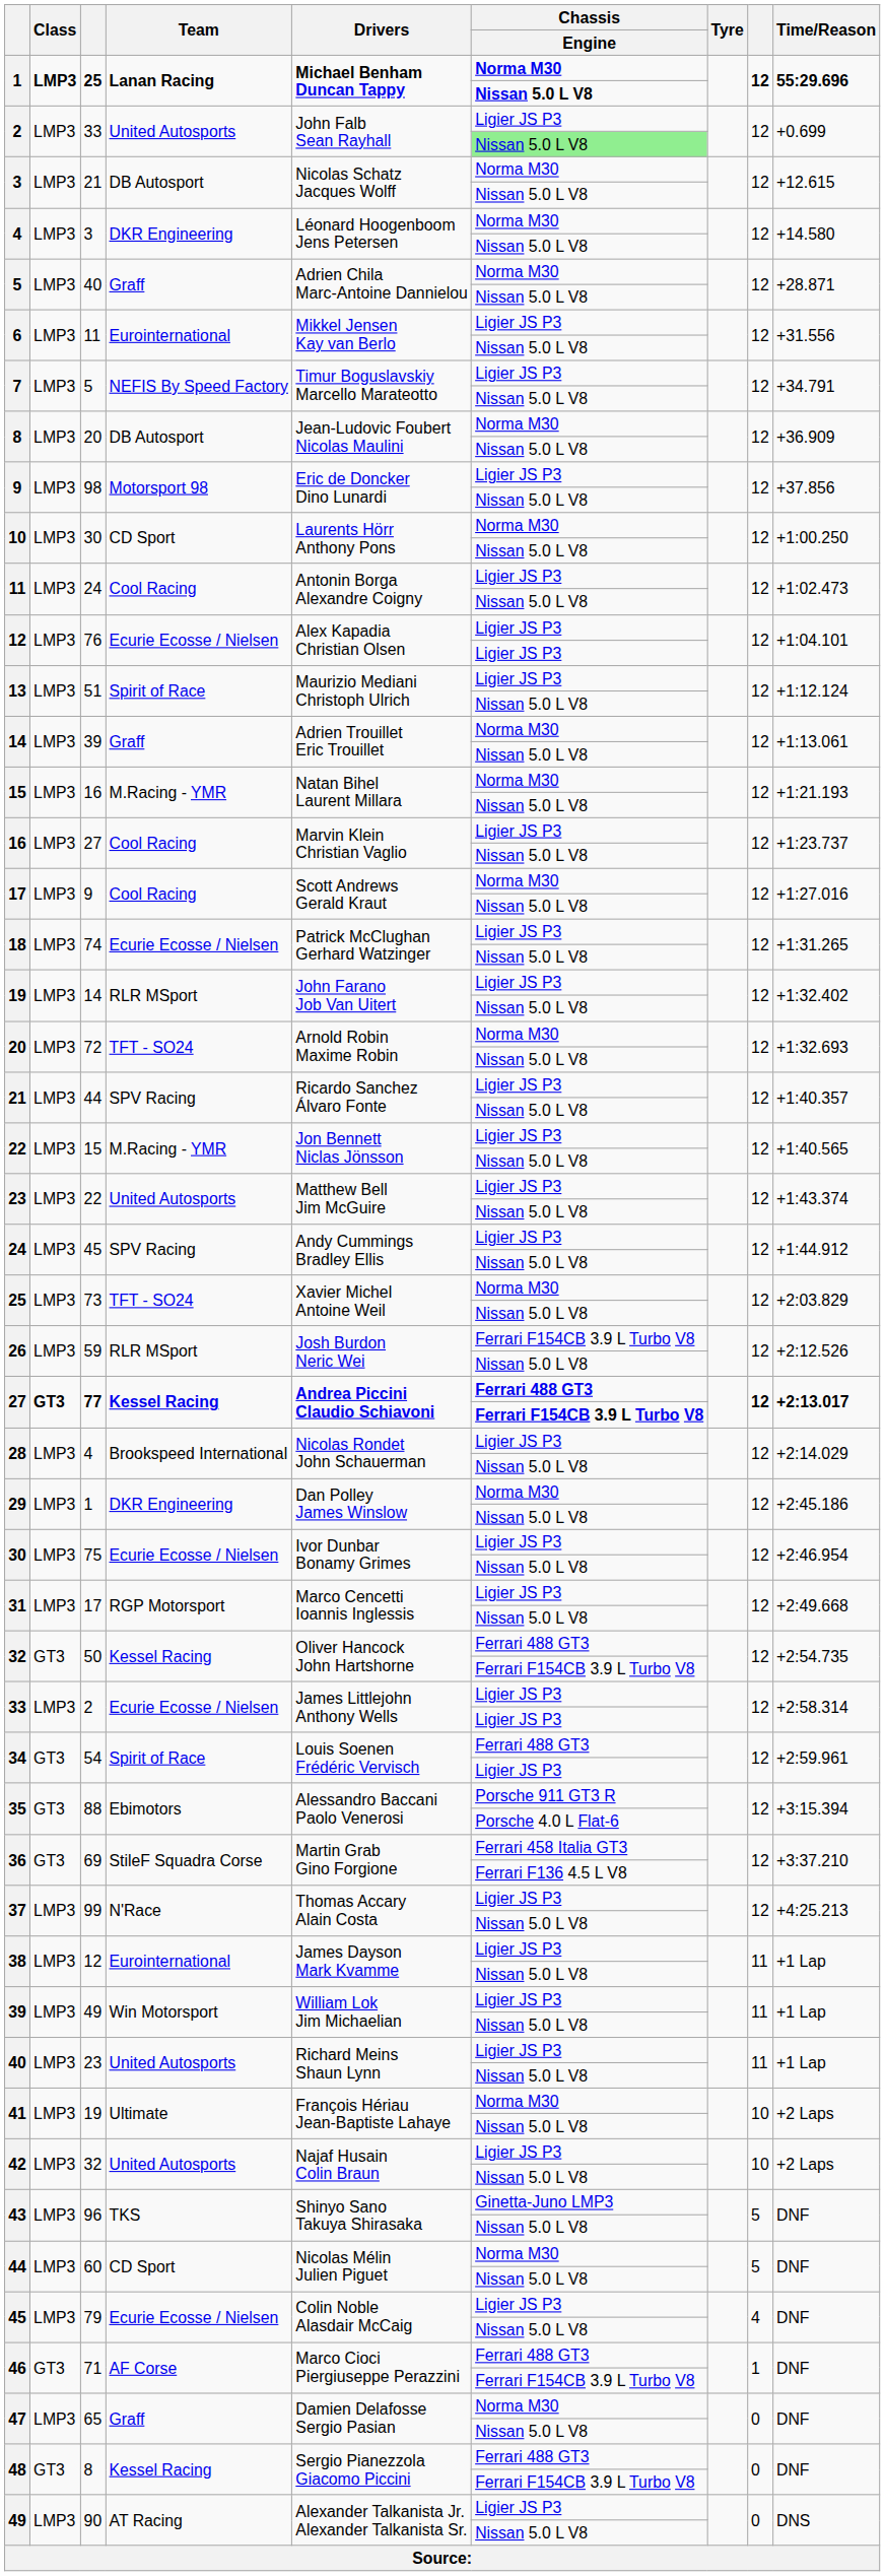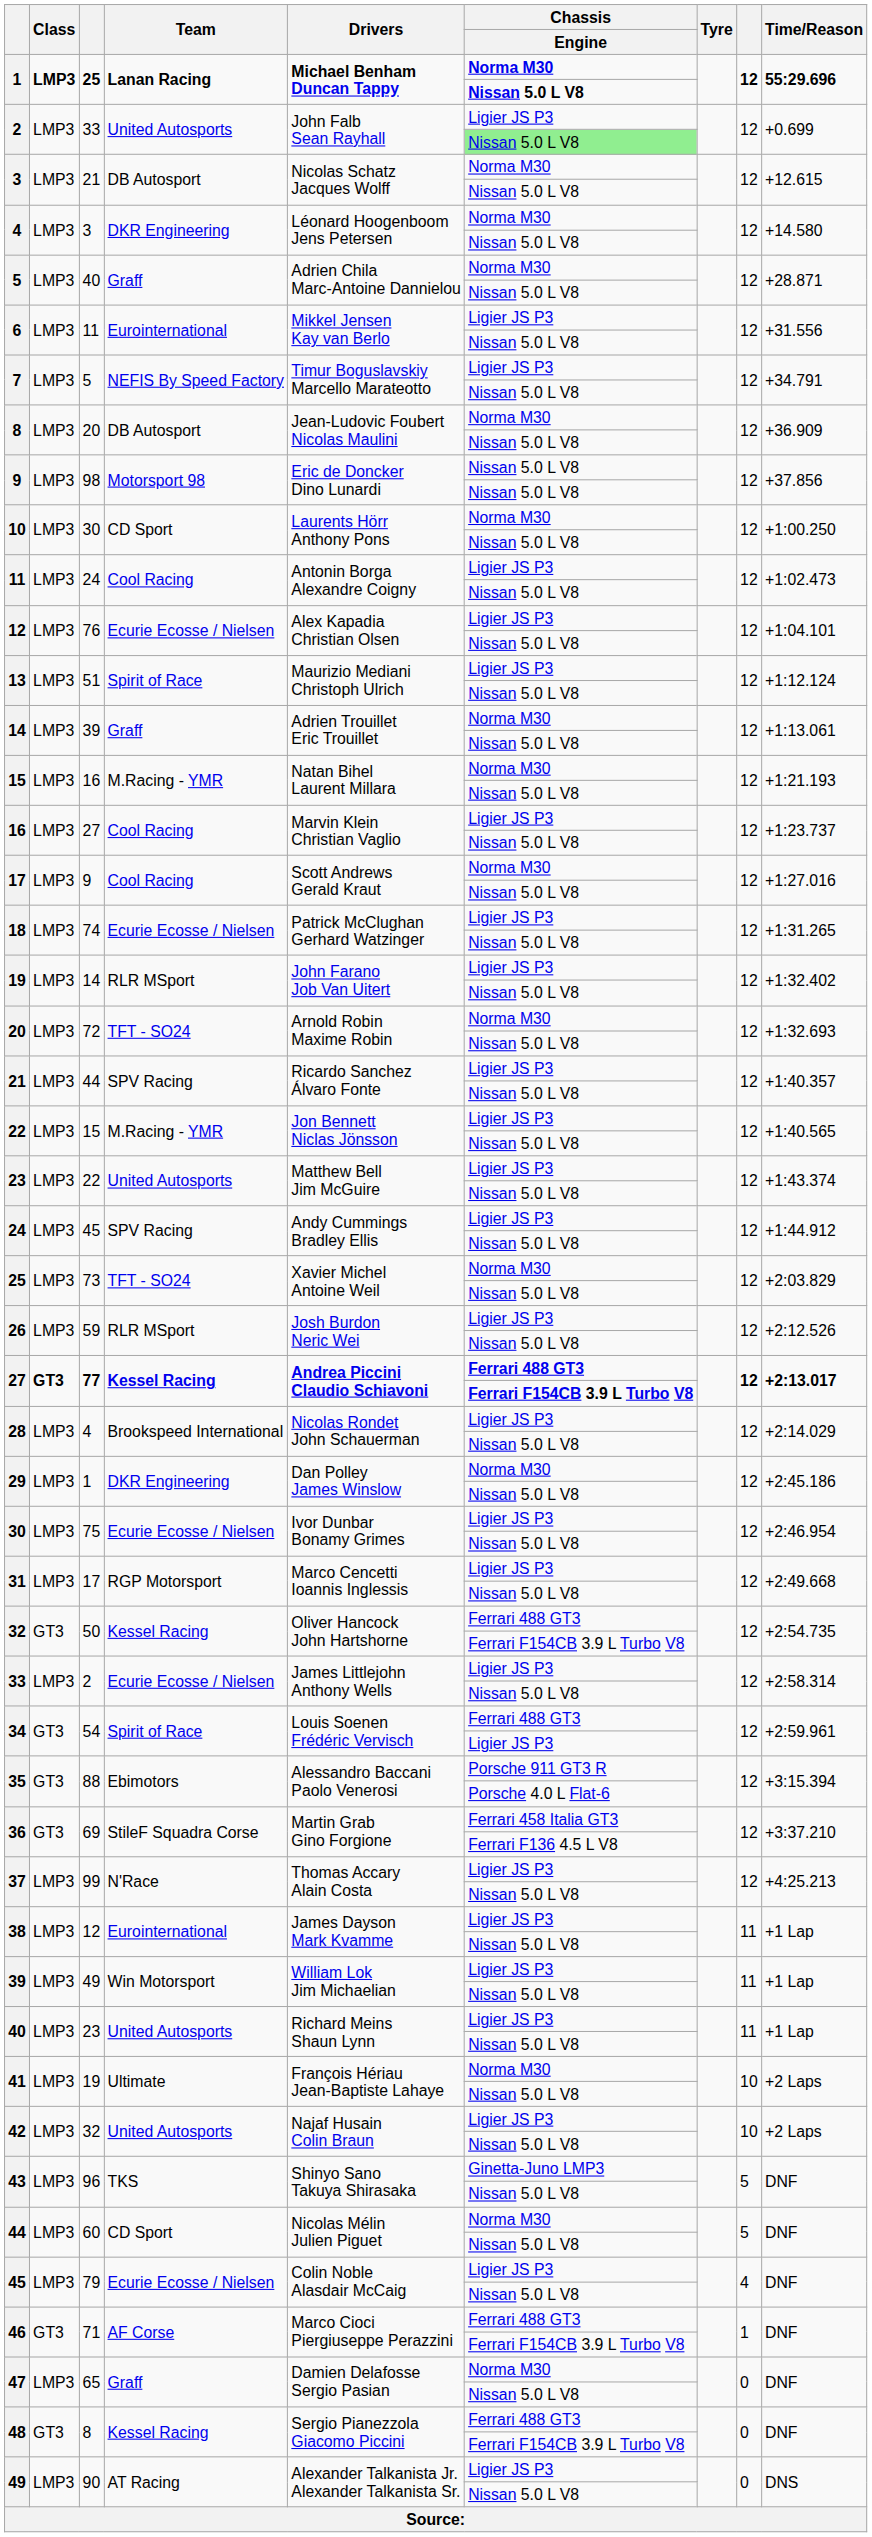row 19 | Chassis / Engine: Ligier JS P3 -> Nissan 5.0 L V8
row 26 | Chassis / Engine: Ligier JS P3 -> Nissan 5.0 L V8
row 53 | Chassis / Engine: Ferrari F154CB 3.9 L Turbo V8 -> Ligier JS P3
row 68 | Chassis / Engine: Ligier JS P3 -> Nissan 5.0 L V8
